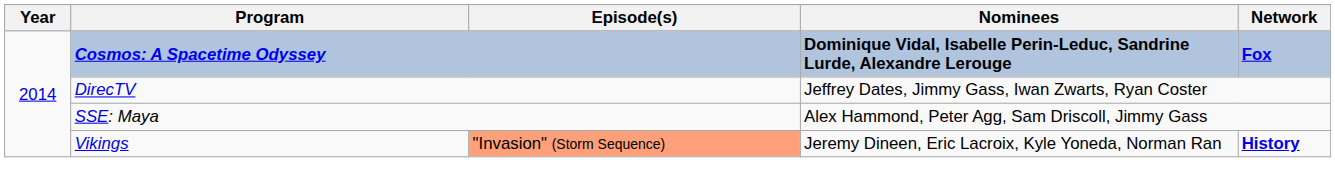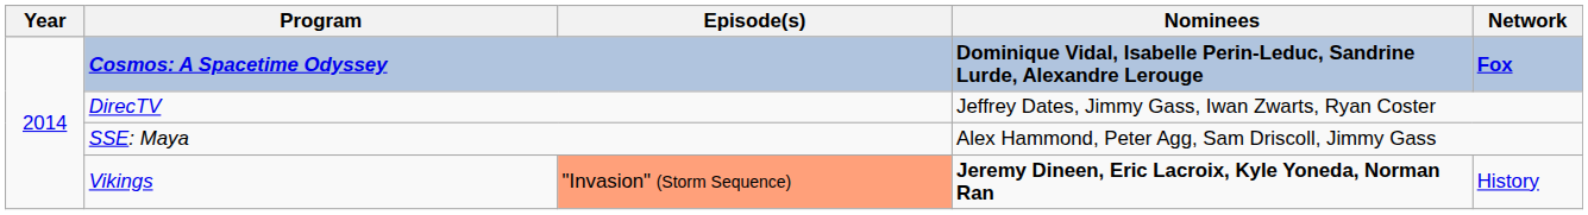Vikings | Nominees: normal -> bold
Vikings | Network: bold -> normal
